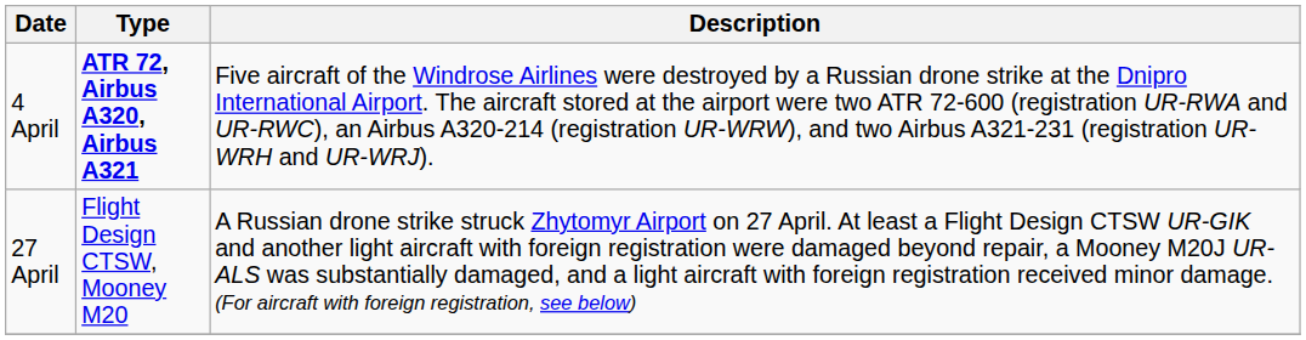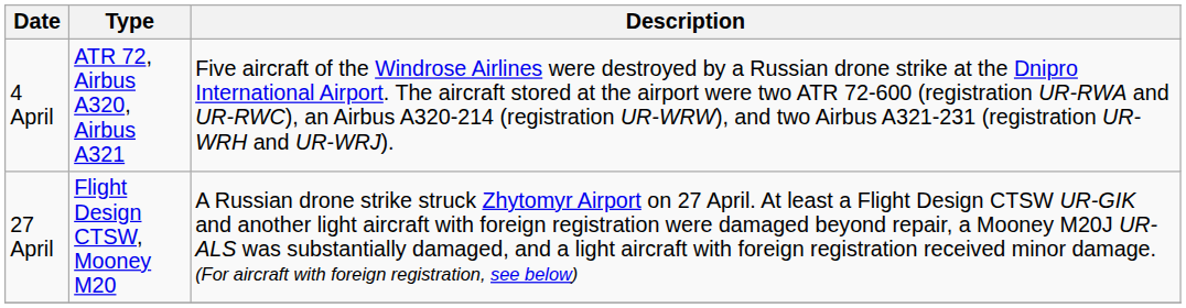4 April | Type: bold -> normal
